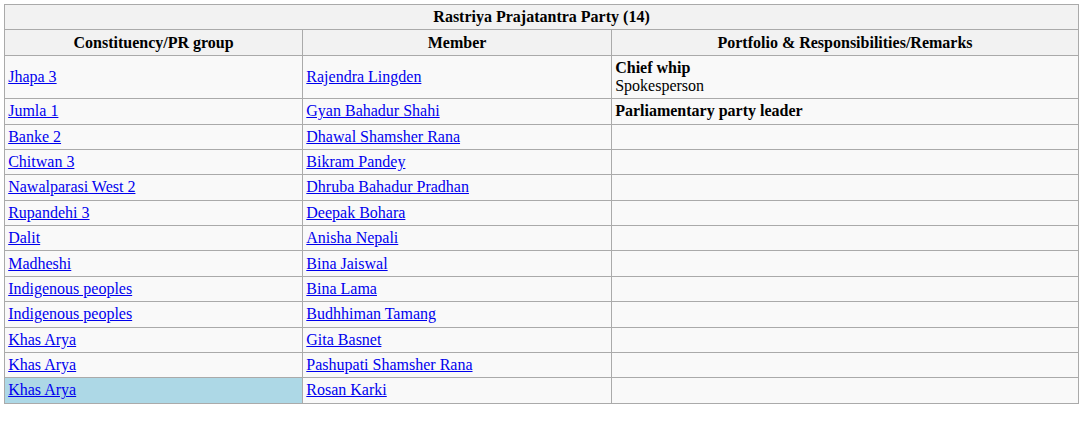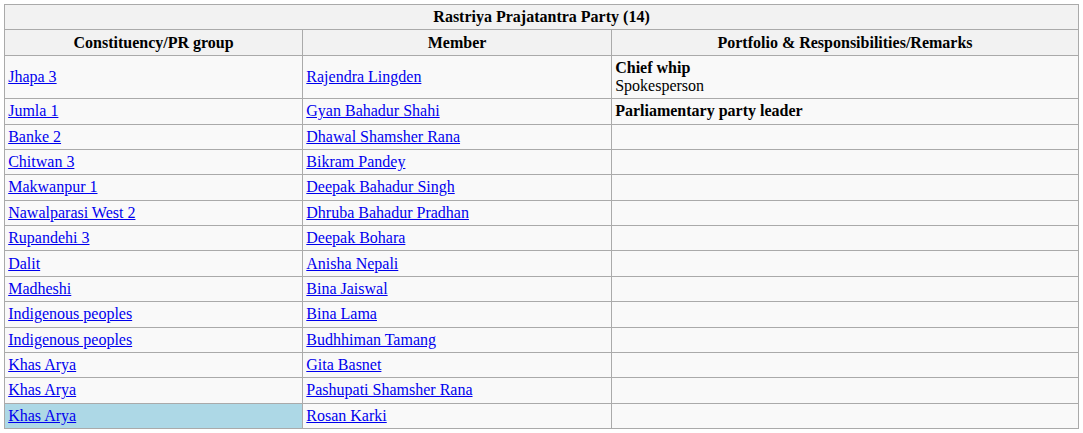+ row: Makwanpur 1 | Deepak Bahadur Singh
